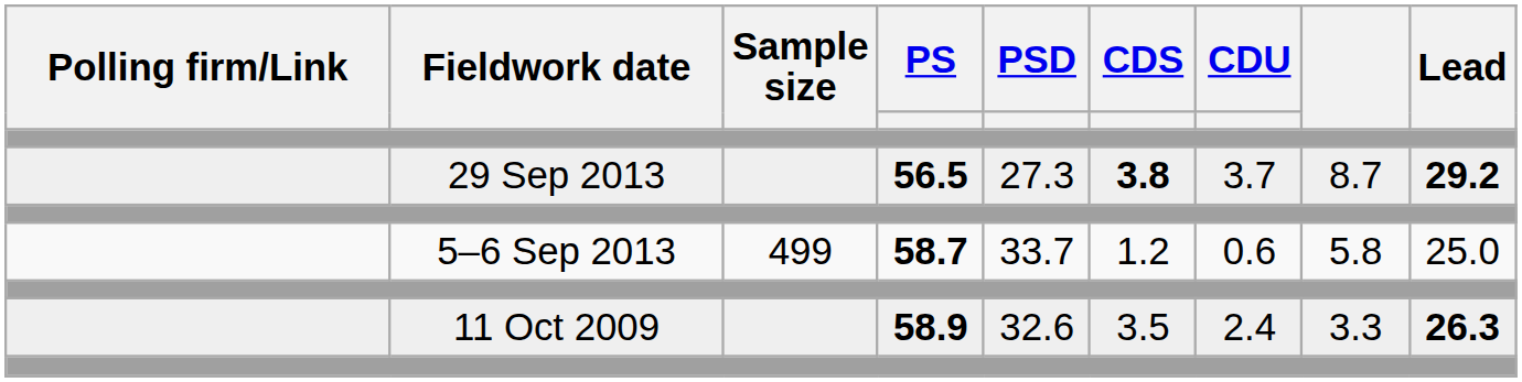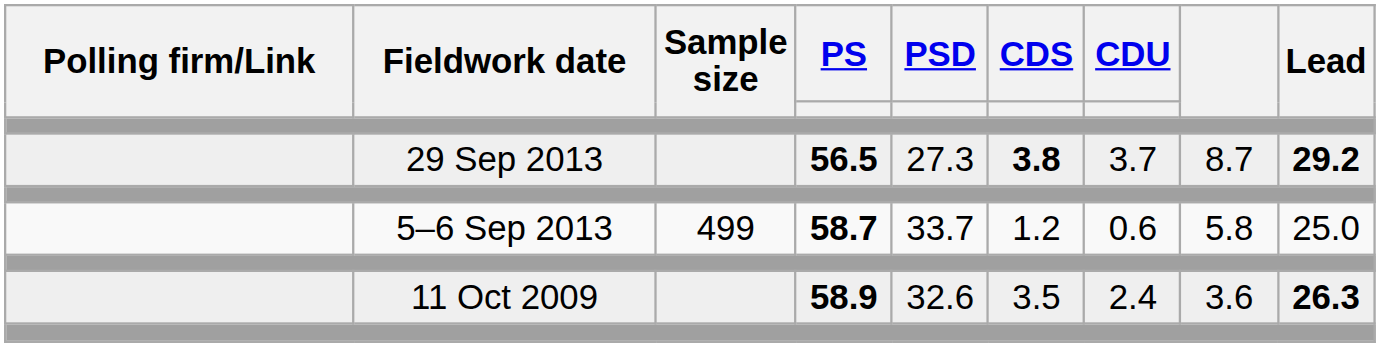11 Oct 2009 | column 8: 3.3 -> 3.6
